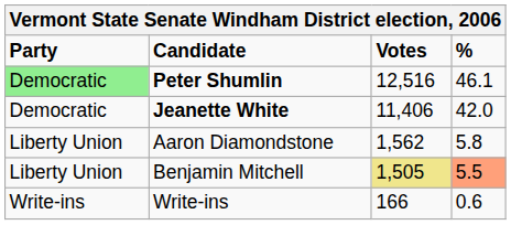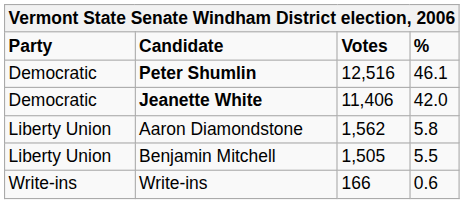Peter Shumlin | Party: lightgreen background -> no background
Benjamin Mitchell | Votes: khaki background -> no background
Benjamin Mitchell | %: lightsalmon background -> no background
